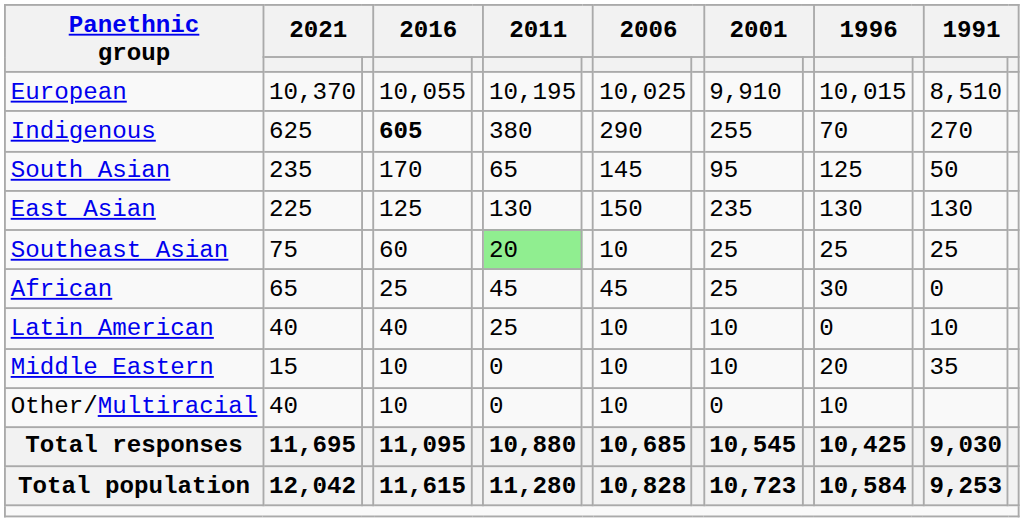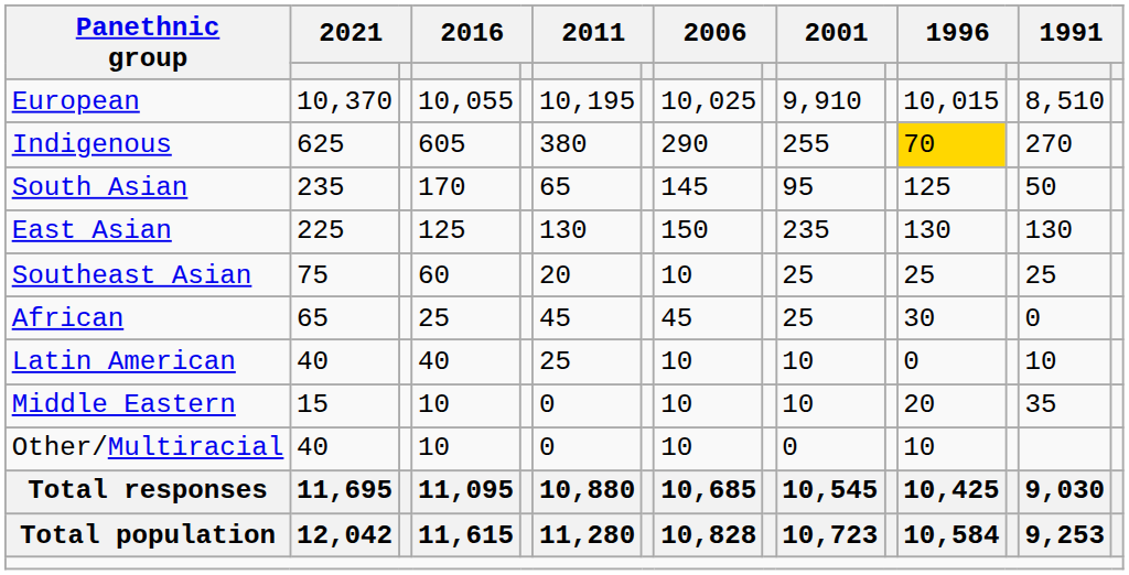Indigenous | column 4: bold -> normal
Indigenous | column 12: no background -> gold background
Southeast Asian | column 6: lightgreen background -> no background
